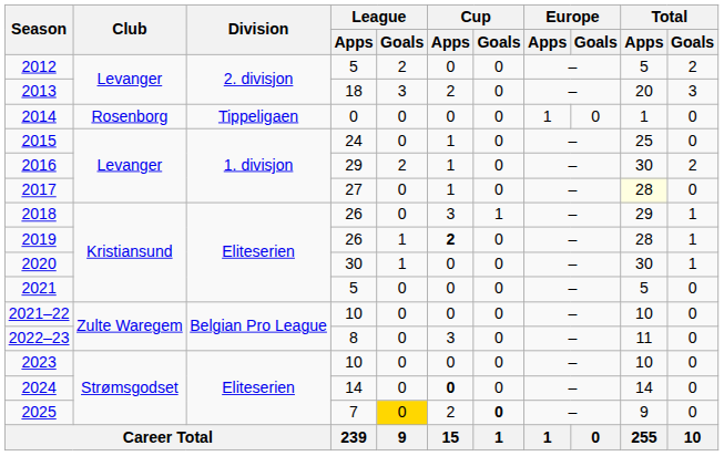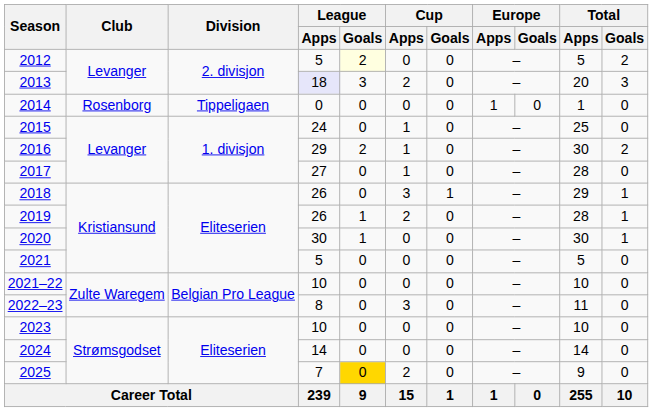2012 | League / Goals: no background -> lightyellow background
2013 | League / Apps: no background -> lavender background
2017 | Total / Apps: lightyellow background -> no background
2019 | Cup / Apps: bold -> normal
2024 | Cup / Apps: bold -> normal
2025 | Cup / Goals: bold -> normal
